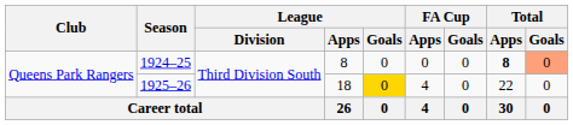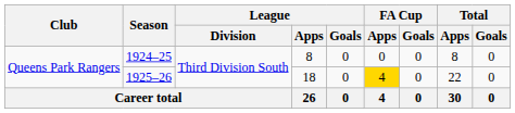1924–25 | Total / Apps: bold -> normal
1924–25 | Total / Goals: lightsalmon background -> no background
1925–26 | League / Goals: gold background -> no background
1925–26 | FA Cup / Apps: no background -> gold background
